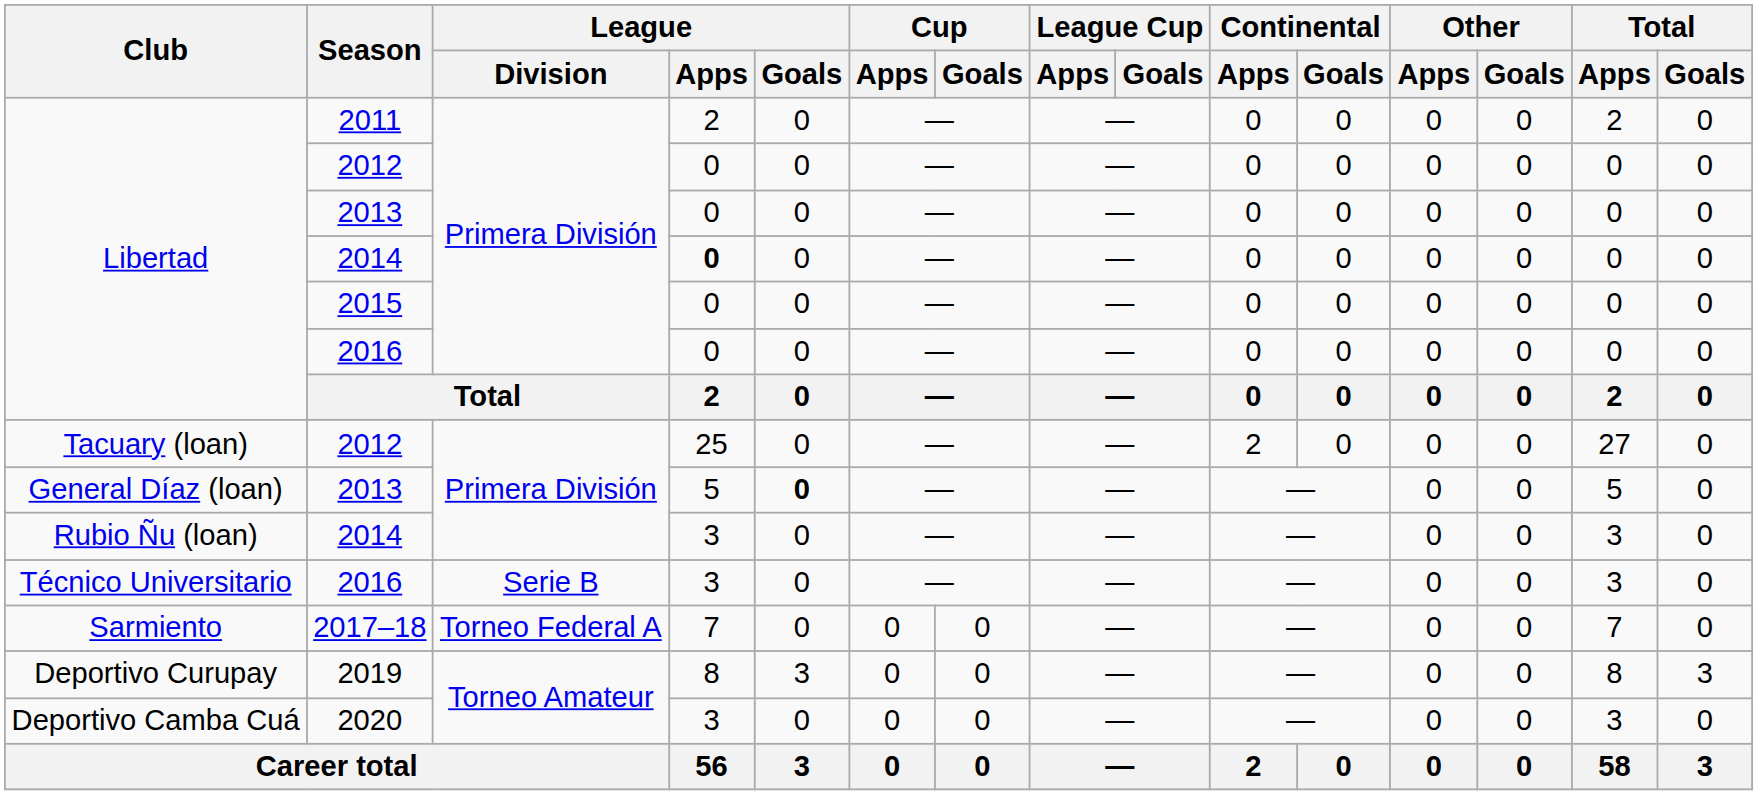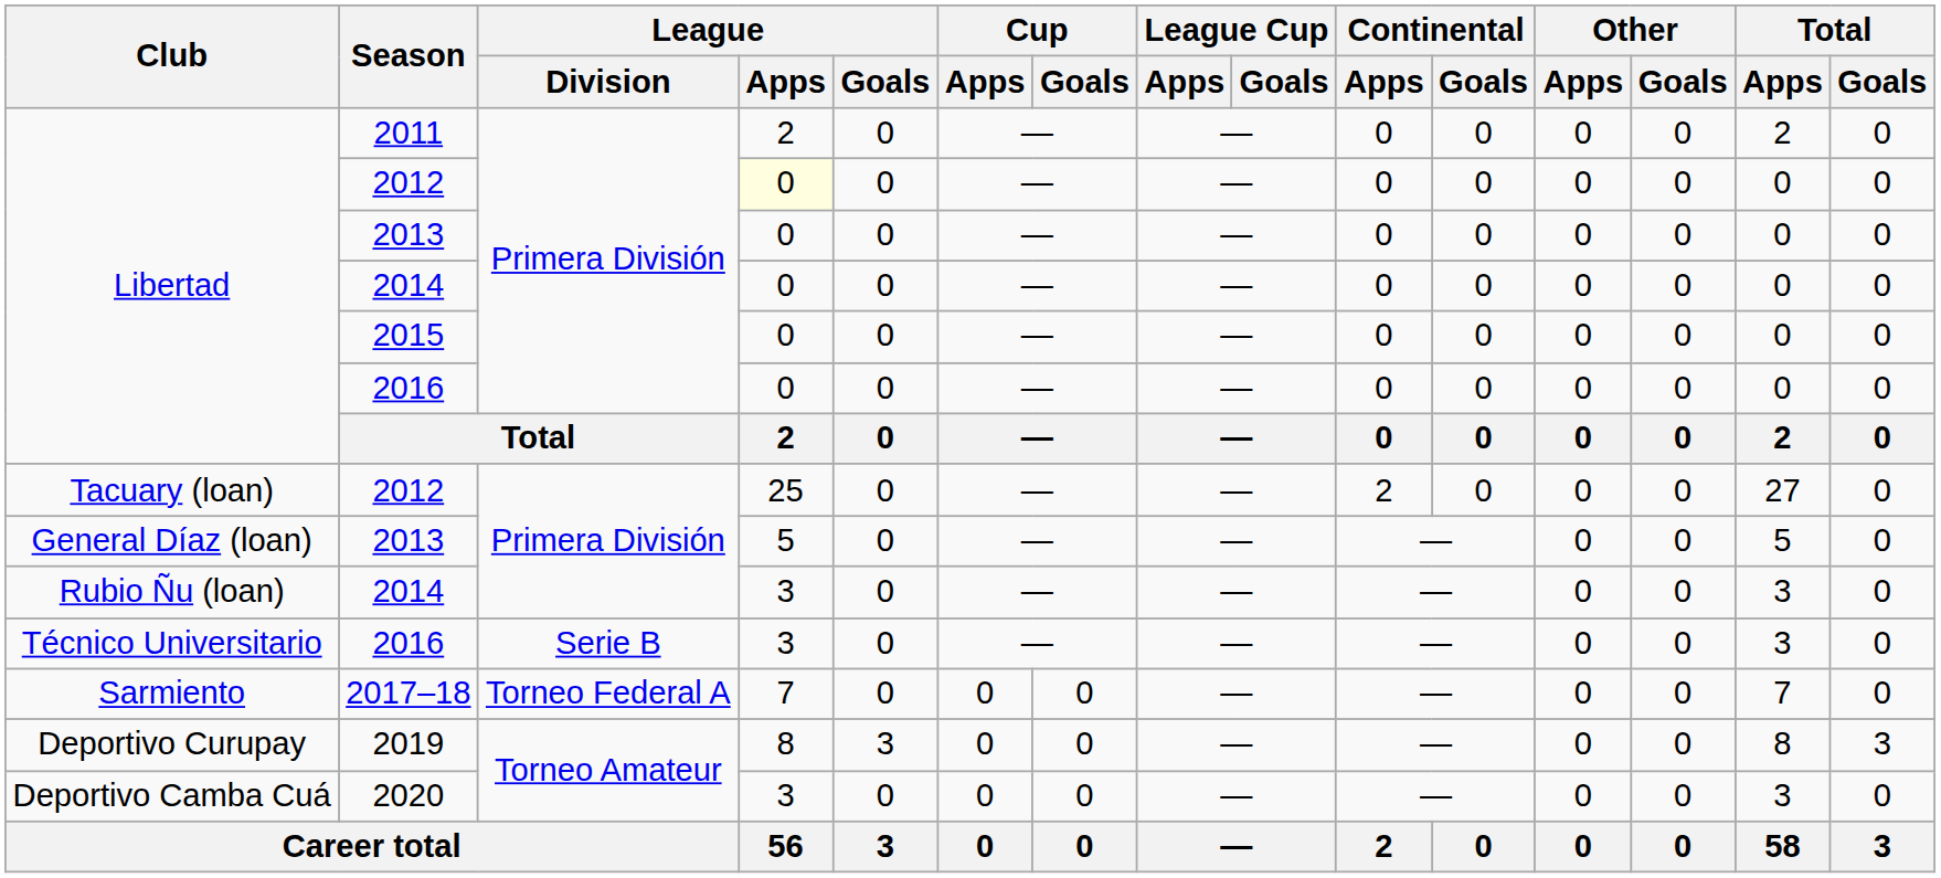Libertad / 2012 | League / Apps: no background -> lightyellow background
Libertad / 2014 | League / Apps: bold -> normal
General Díaz (loan) / 2013 | League / Goals: bold -> normal
